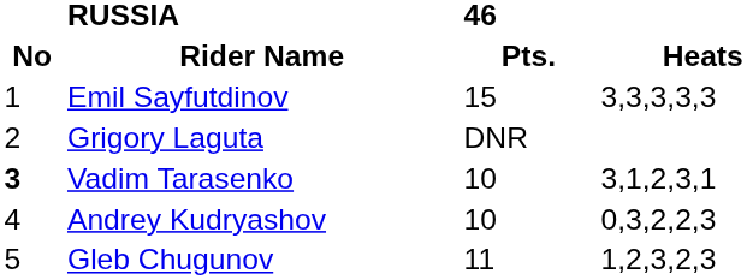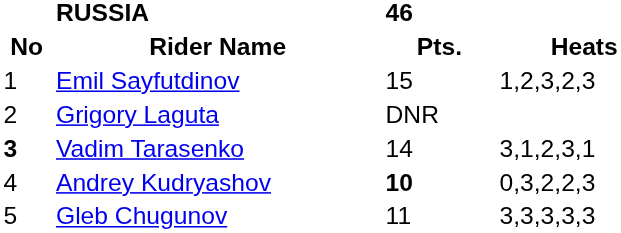Emil Sayfutdinov | Heats: 3,3,3,3,3 -> 1,2,3,2,3
Vadim Tarasenko | 46 / Pts.: 10 -> 14
Andrey Kudryashov | 46 / Pts.: normal -> bold
Gleb Chugunov | Heats: 1,2,3,2,3 -> 3,3,3,3,3
